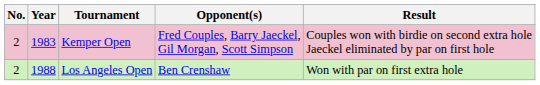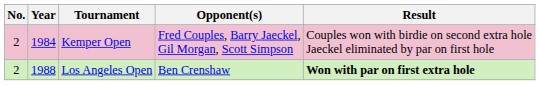Kemper Open | Year: 1983 -> 1984
Los Angeles Open | Result: normal -> bold
